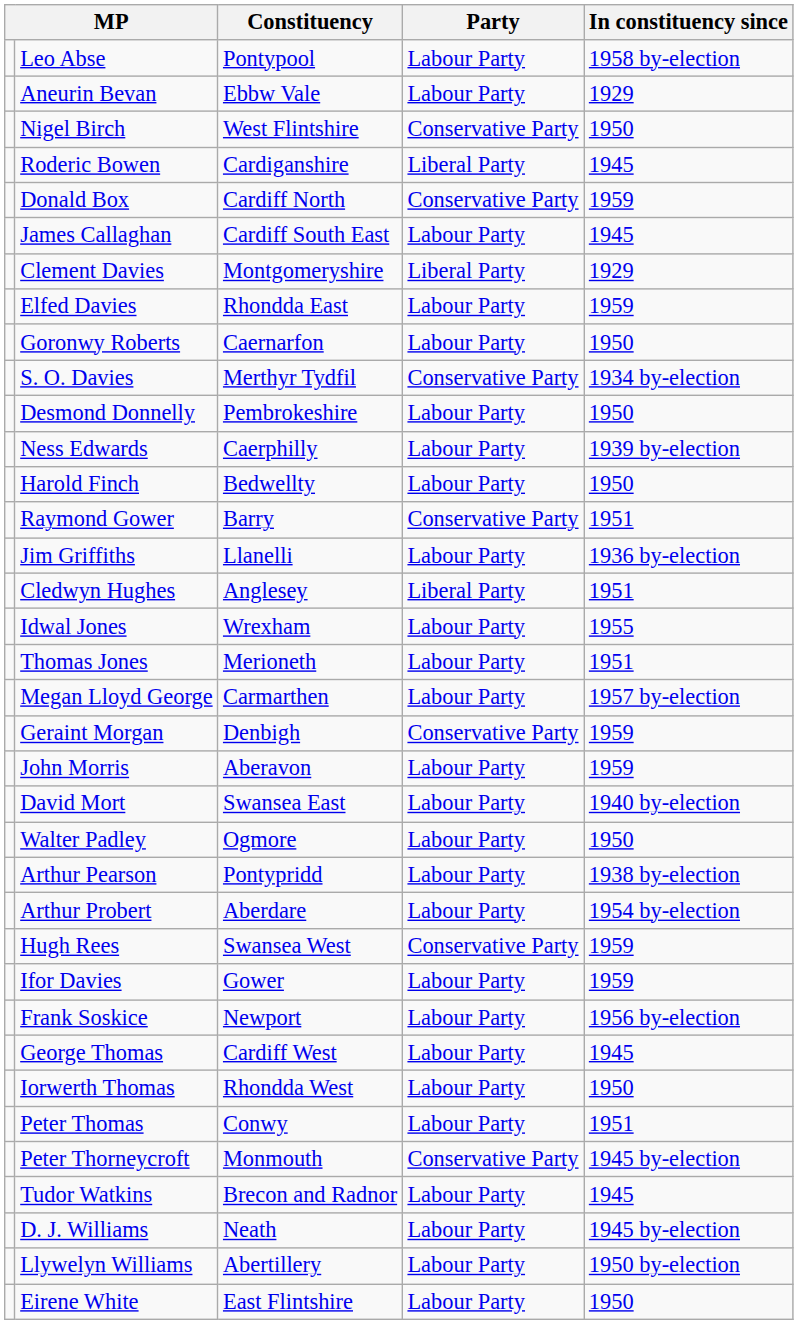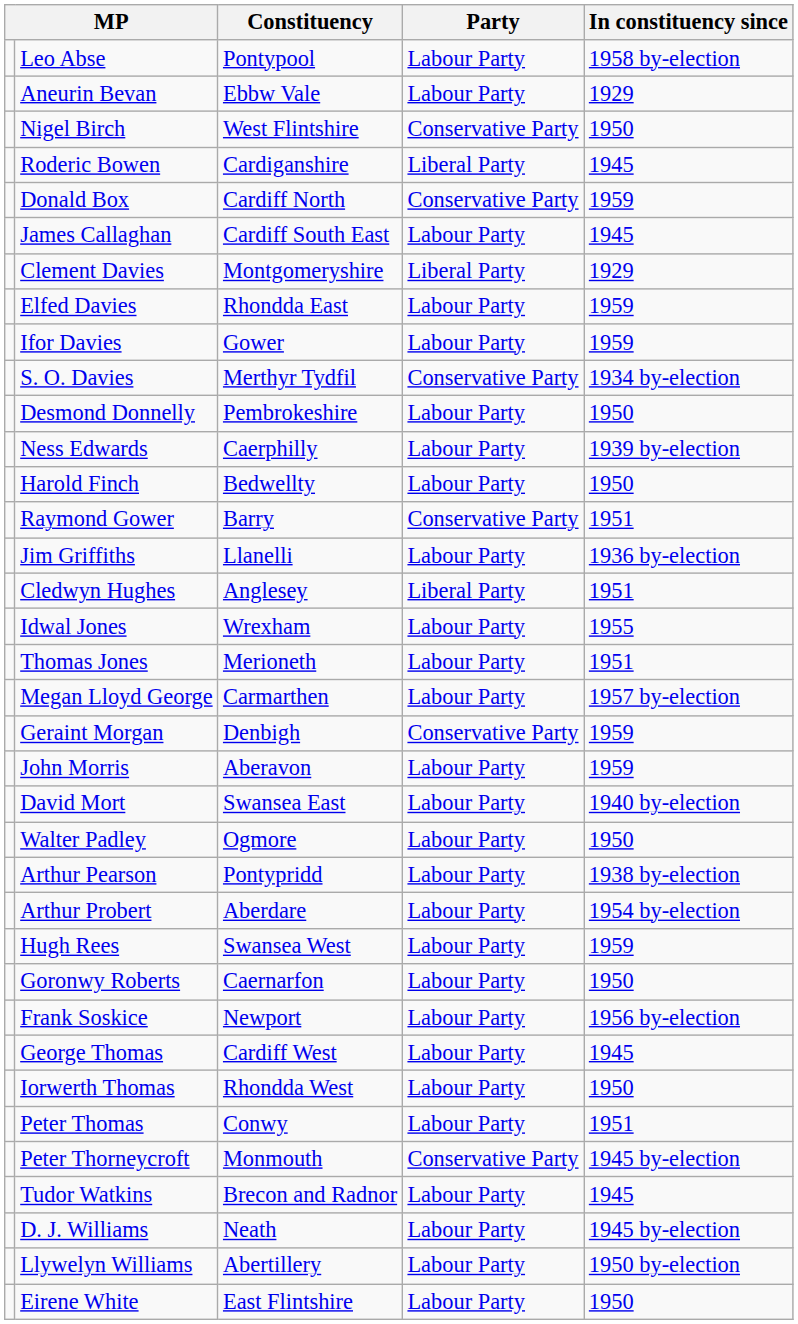rows swapped: Ifor Davies <-> Goronwy Roberts
Hugh Rees | Party: Conservative Party -> Labour Party
